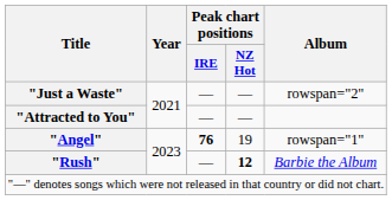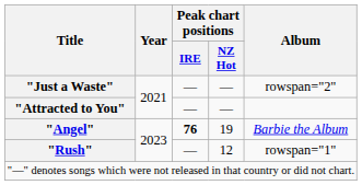"Angel" | Album: rowspan="1" -> Barbie the Album
"Rush" | Peak chart positions / NZ Hot: bold -> normal
"Rush" | Album: Barbie the Album -> rowspan="1"
